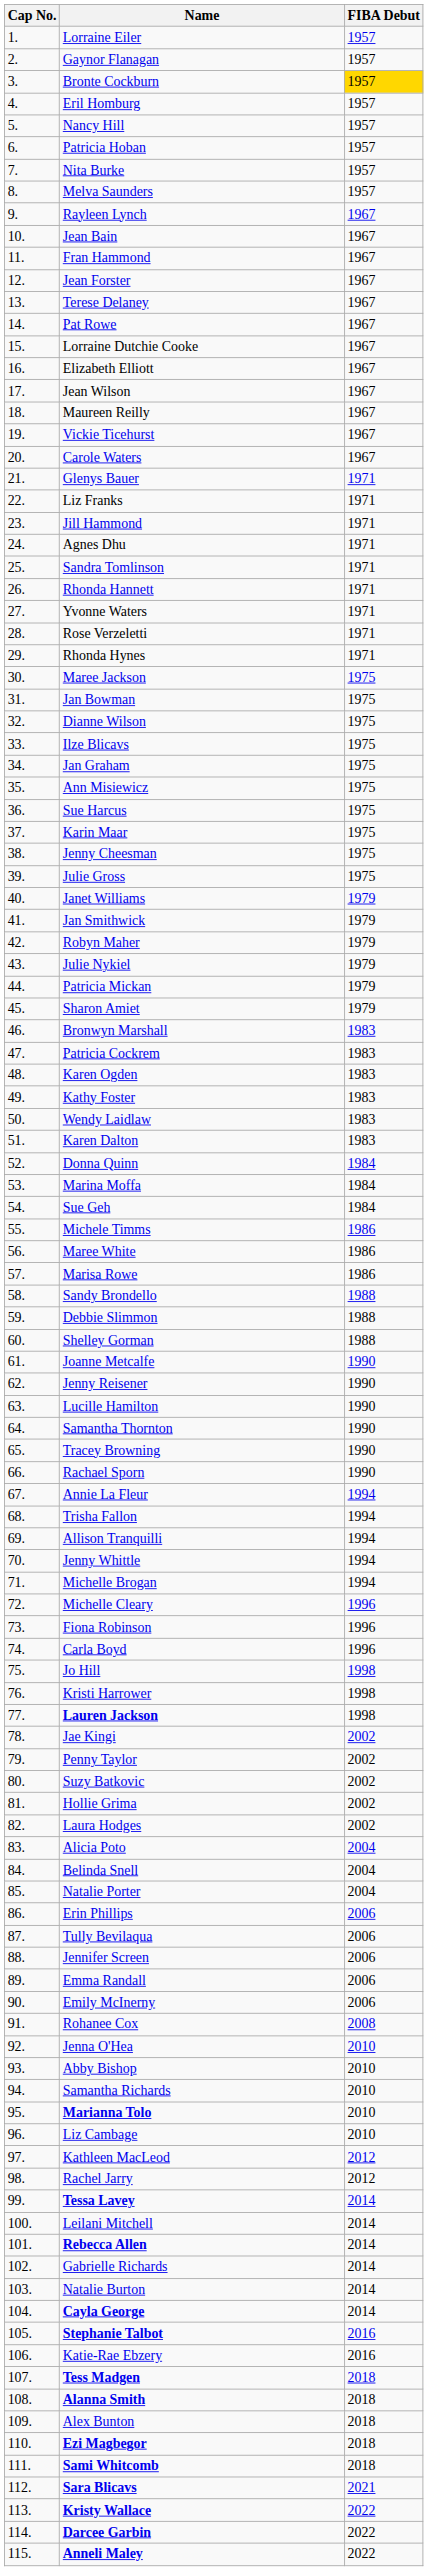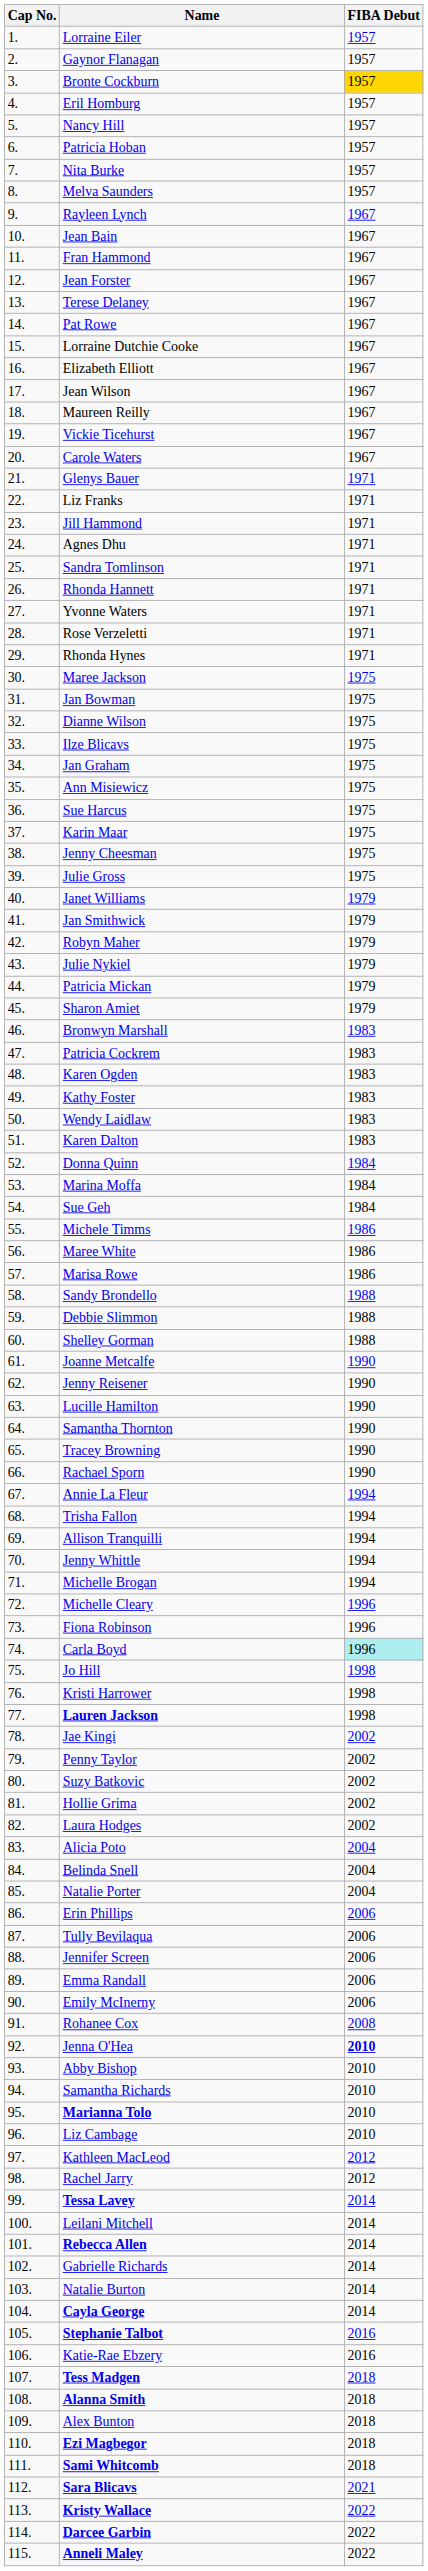Carla Boyd | FIBA Debut: no background -> paleturquoise background
Jenna O'Hea | FIBA Debut: normal -> bold
